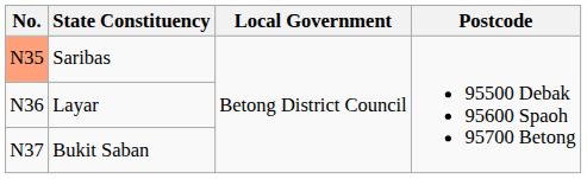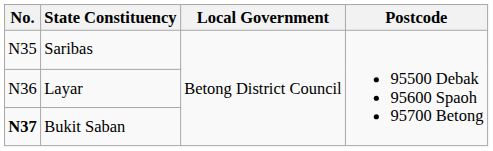Saribas | No.: lightsalmon background -> no background
Bukit Saban | No.: normal -> bold
